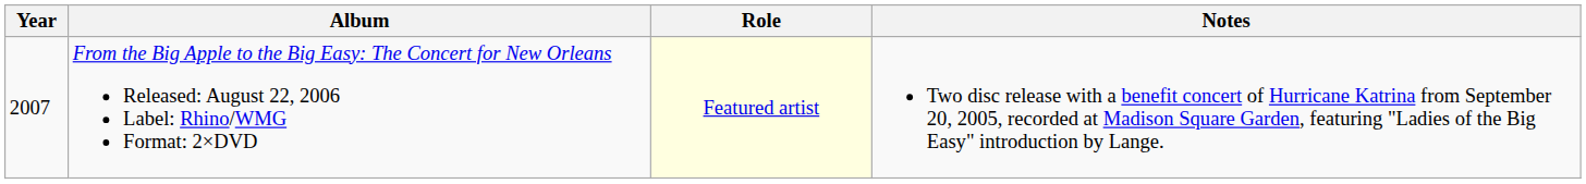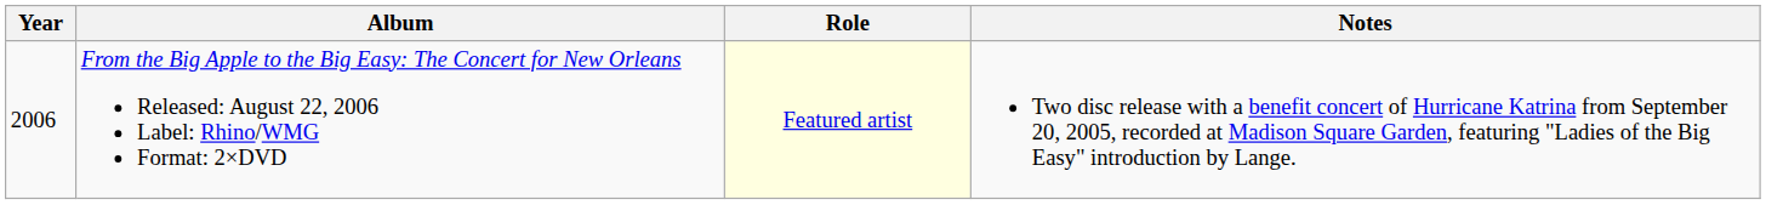row 2 | Year: 2007 -> 2006
